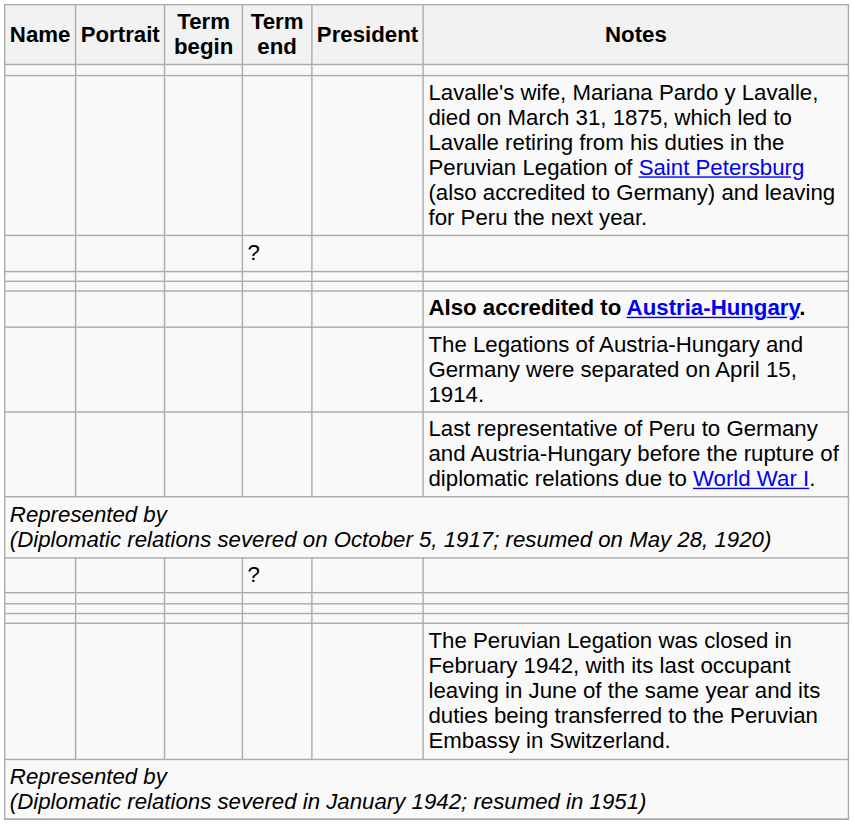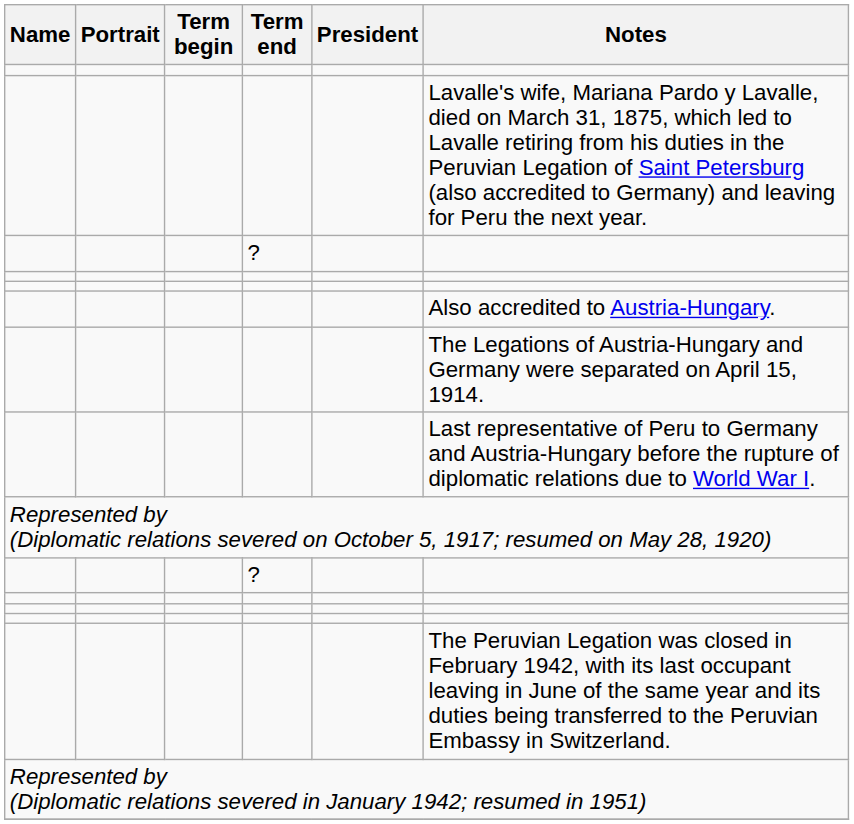row 7 | Notes: bold -> normal
